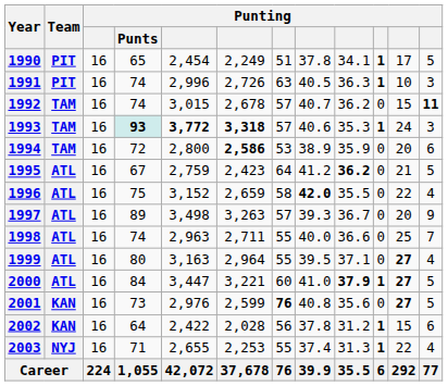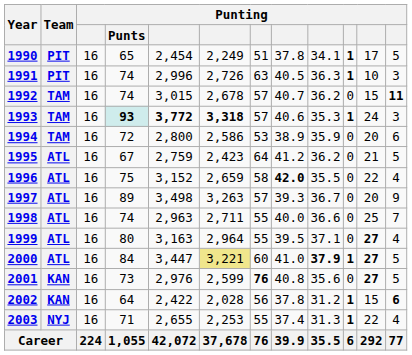1994 | column 6: bold -> normal
1995 | column 9: bold -> normal
2000 | column 6: no background -> khaki background
2002 | column 12: normal -> bold
